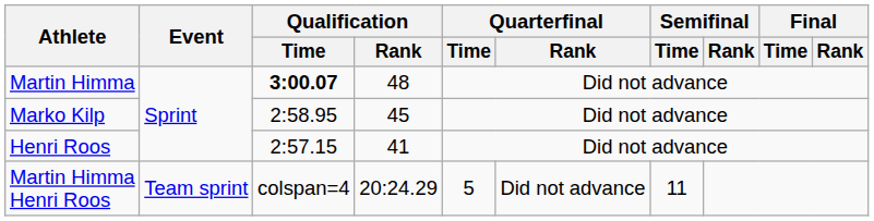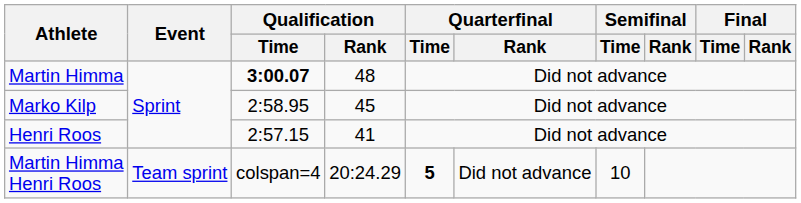Martin Himma Henri Roos | Quarterfinal / Time: normal -> bold
Martin Himma Henri Roos | Semifinal / Time: 11 -> 10
